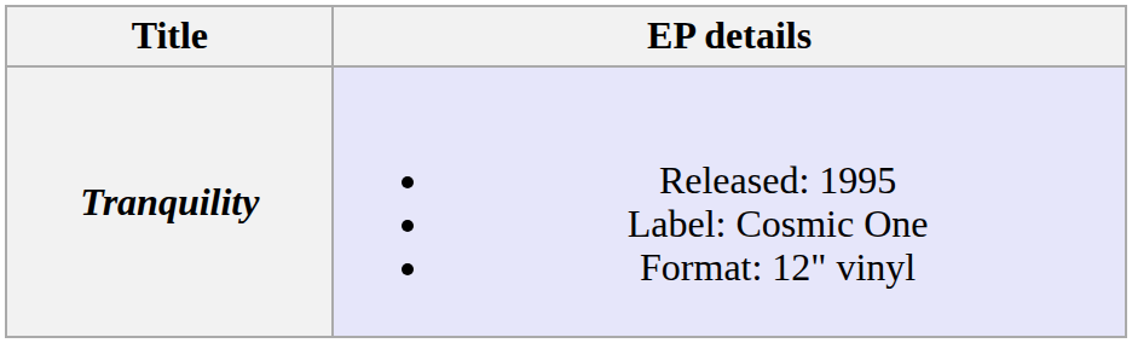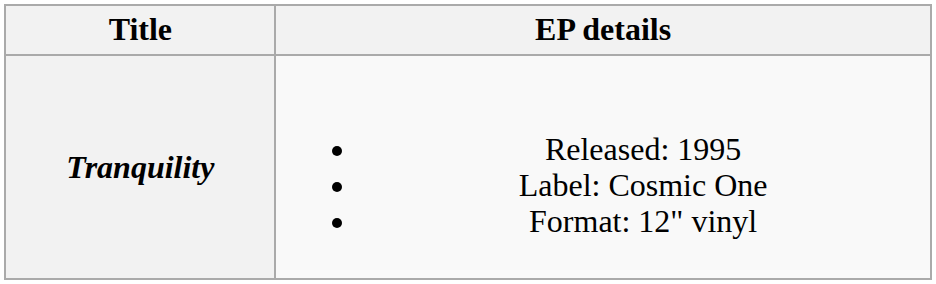Tranquility | EP details: lavender background -> no background
